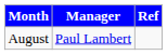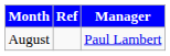columns swapped: Manager <-> Ref
